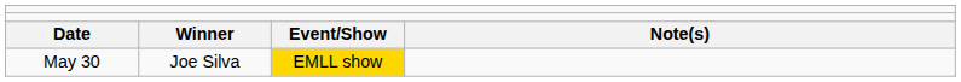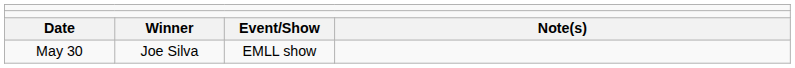May 30 | column 3: gold background -> no background
